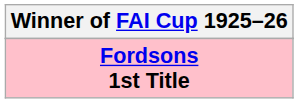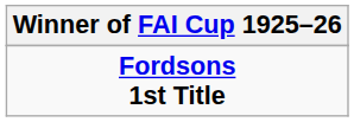row 2 | column 1: pink background -> no background
